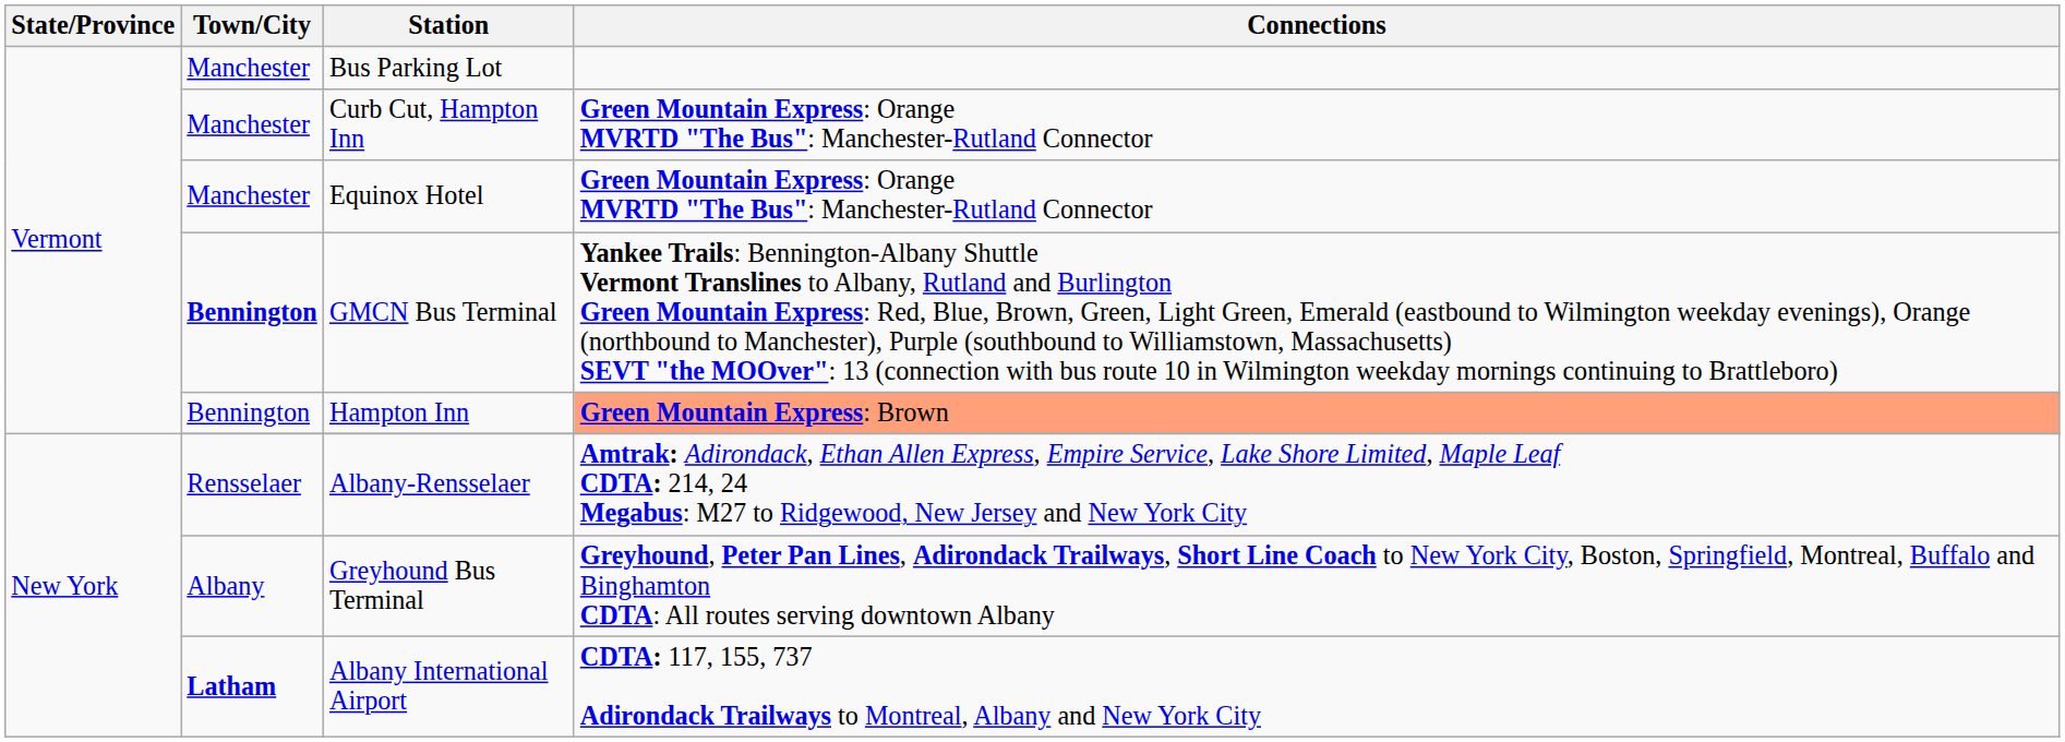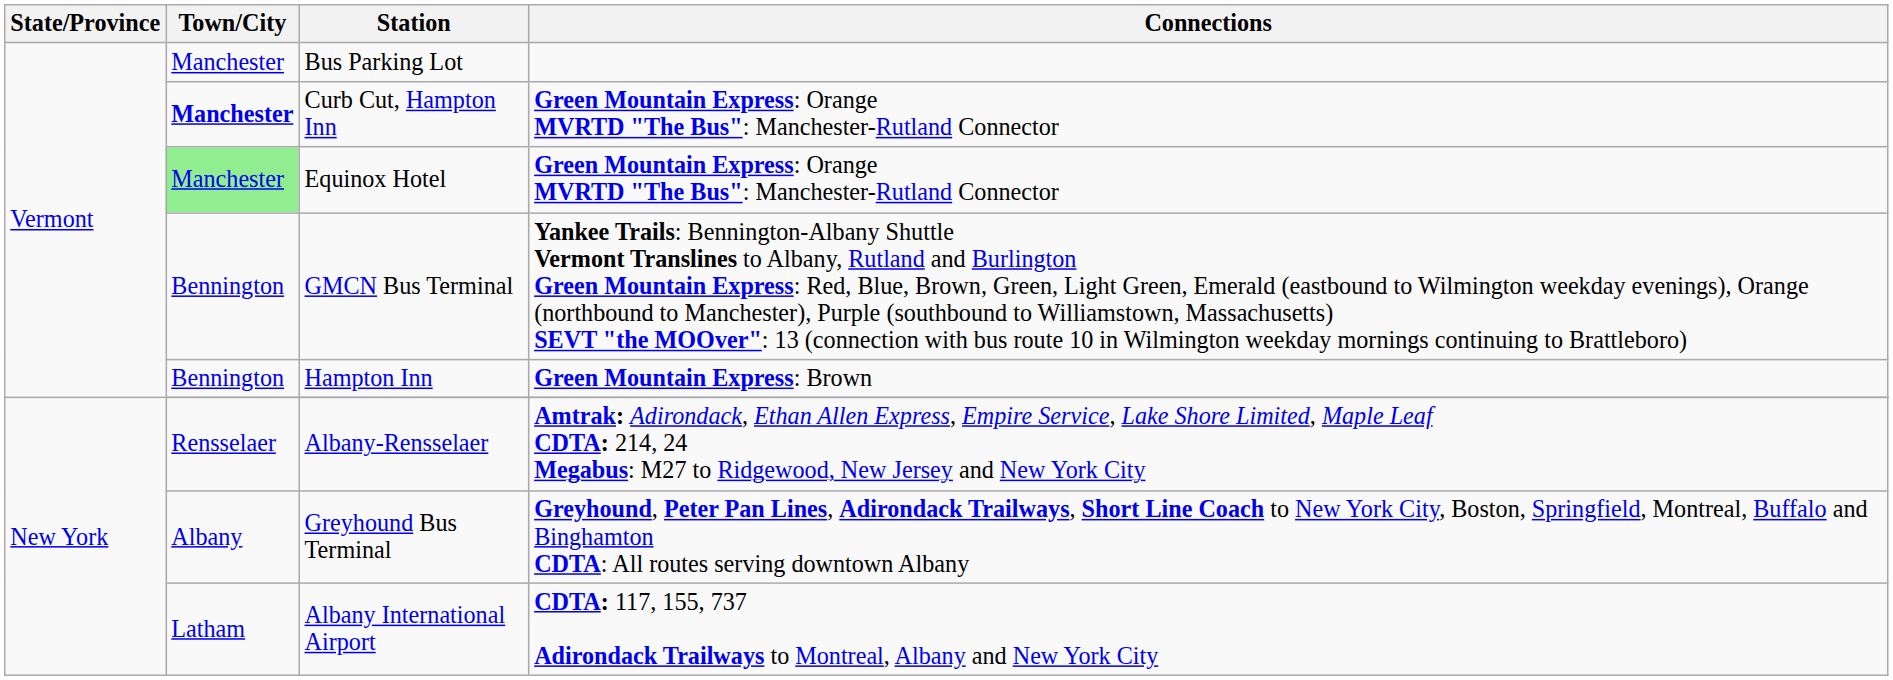Curb Cut, Hampton Inn | Town/City: normal -> bold
Equinox Hotel | Town/City: no background -> lightgreen background
GMCN Bus Terminal | Town/City: bold -> normal
Hampton Inn | Connections: lightsalmon background -> no background
Albany International Airport | Town/City: bold -> normal
